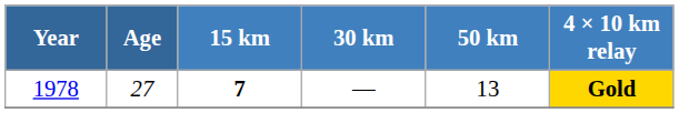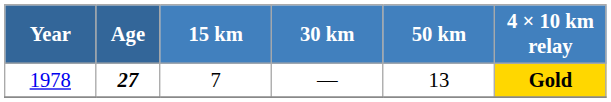1978 | Age: normal -> bold
1978 | 15 km: bold -> normal
